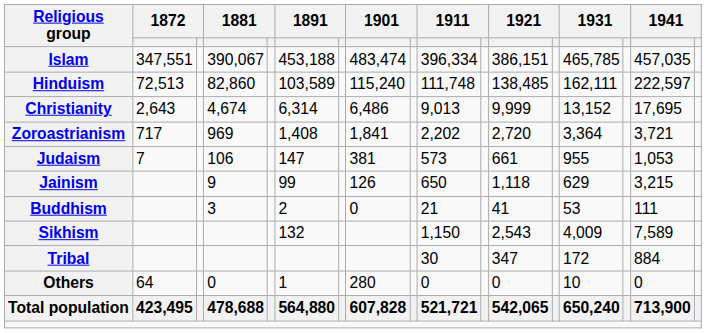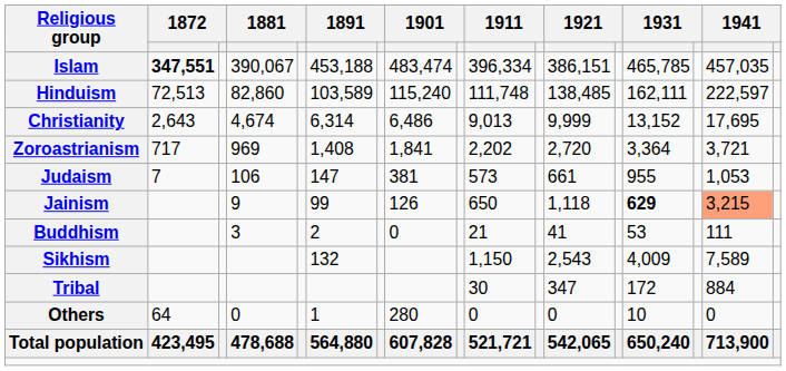Islam | column 2: normal -> bold
Jainism | column 14: normal -> bold
Jainism | column 16: no background -> lightsalmon background
